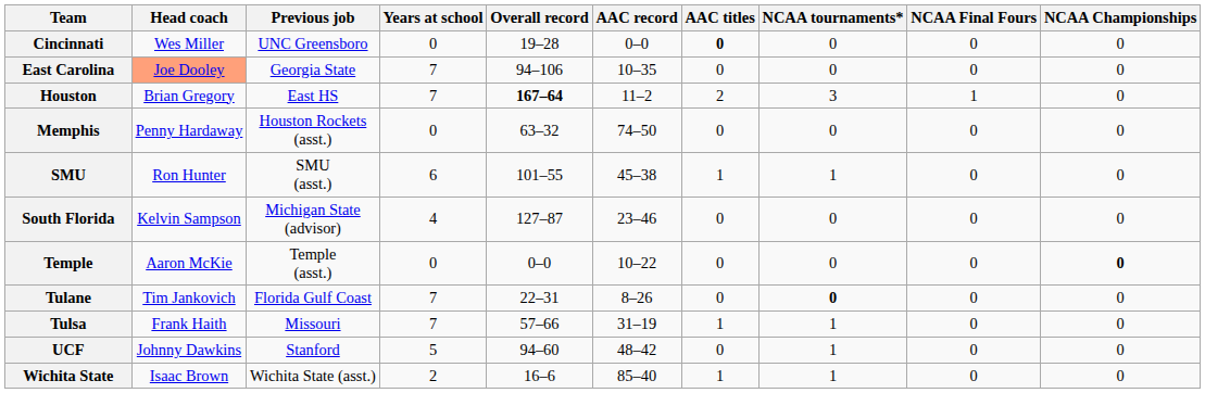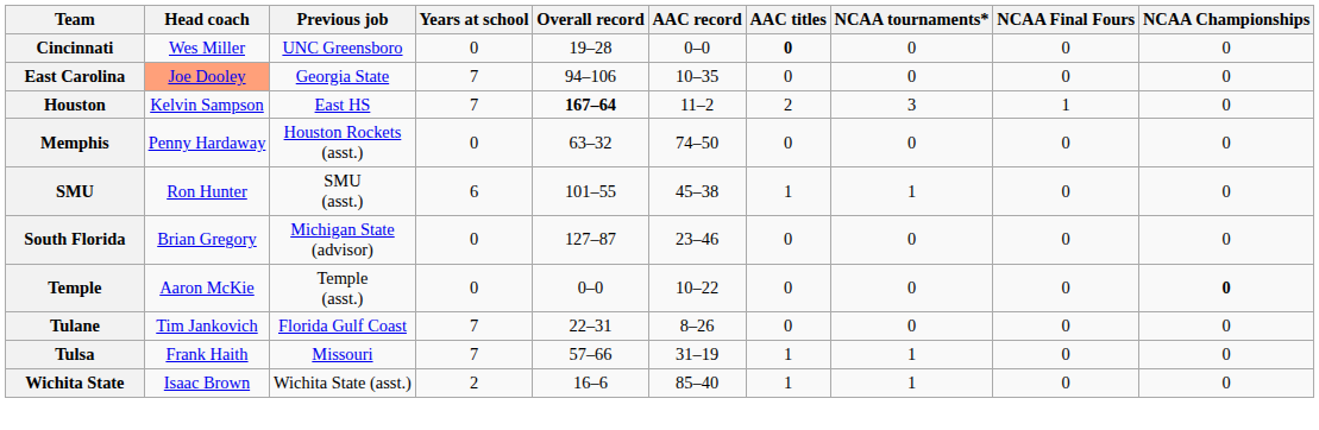Houston | Head coach: Brian Gregory -> Kelvin Sampson
South Florida | Head coach: Kelvin Sampson -> Brian Gregory
South Florida | Years at school: 4 -> 0
Tulane | NCAA tournaments*: bold -> normal
- row: UCF | Johnny Dawkins | Stanford | 5 | 94–60 | 48–42 | 0 | 1 | 0 | 0
